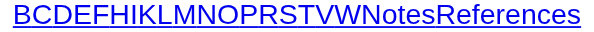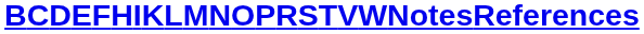row 1 | column 1: normal -> bold
